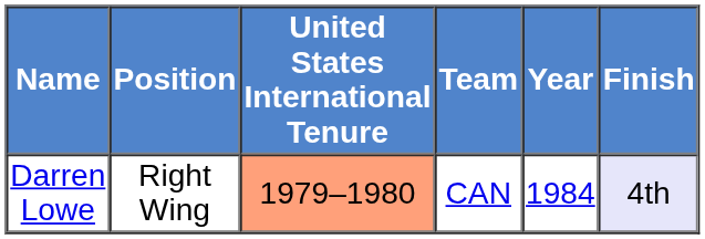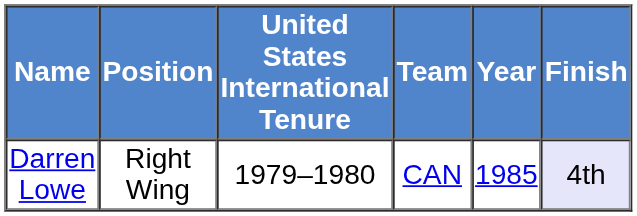Darren Lowe | United States International Tenure: lightsalmon background -> no background
Darren Lowe | Year: 1984 -> 1985
